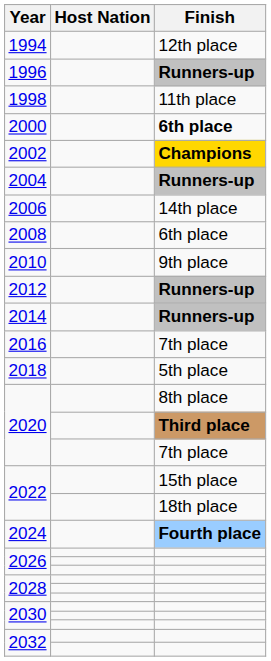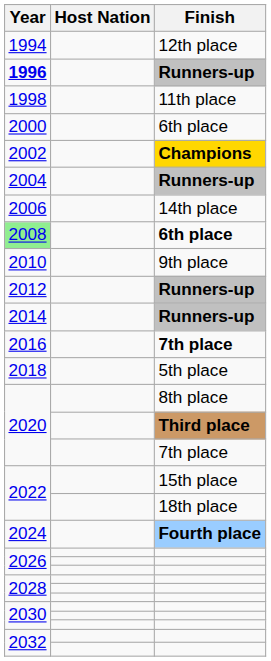1996 | Year: normal -> bold
2000 | Finish: bold -> normal
2008 | Year: no background -> lightgreen background
2008 | Finish: normal -> bold
2016 | Finish: normal -> bold
